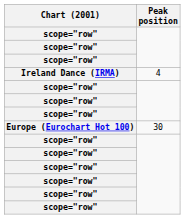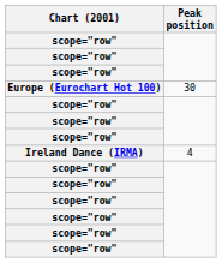rows swapped: Europe (Eurochart Hot 100) <-> Ireland Dance (IRMA)
